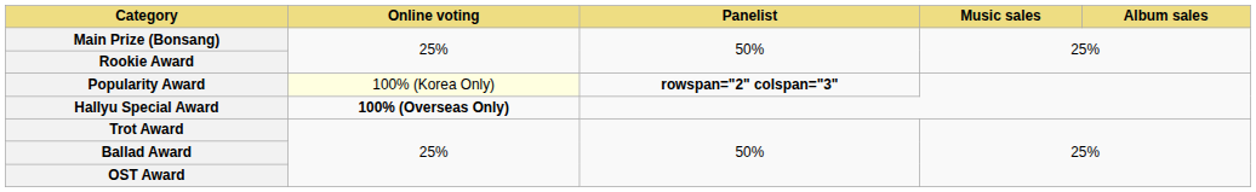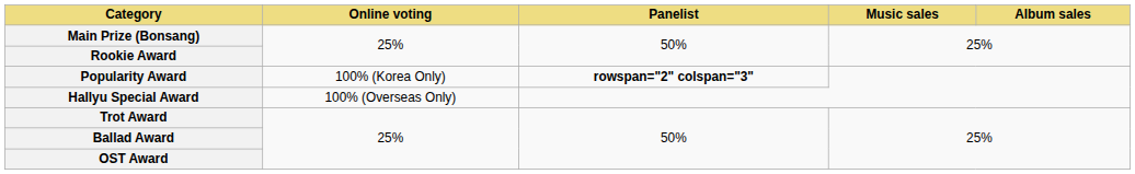Popularity Award | Online voting: lightyellow background -> no background
Hallyu Special Award | Online voting: bold -> normal
